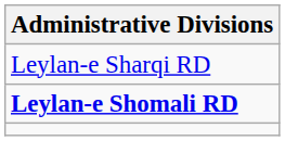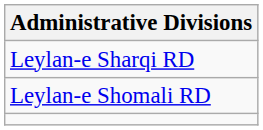row 3 | column 1: bold -> normal
